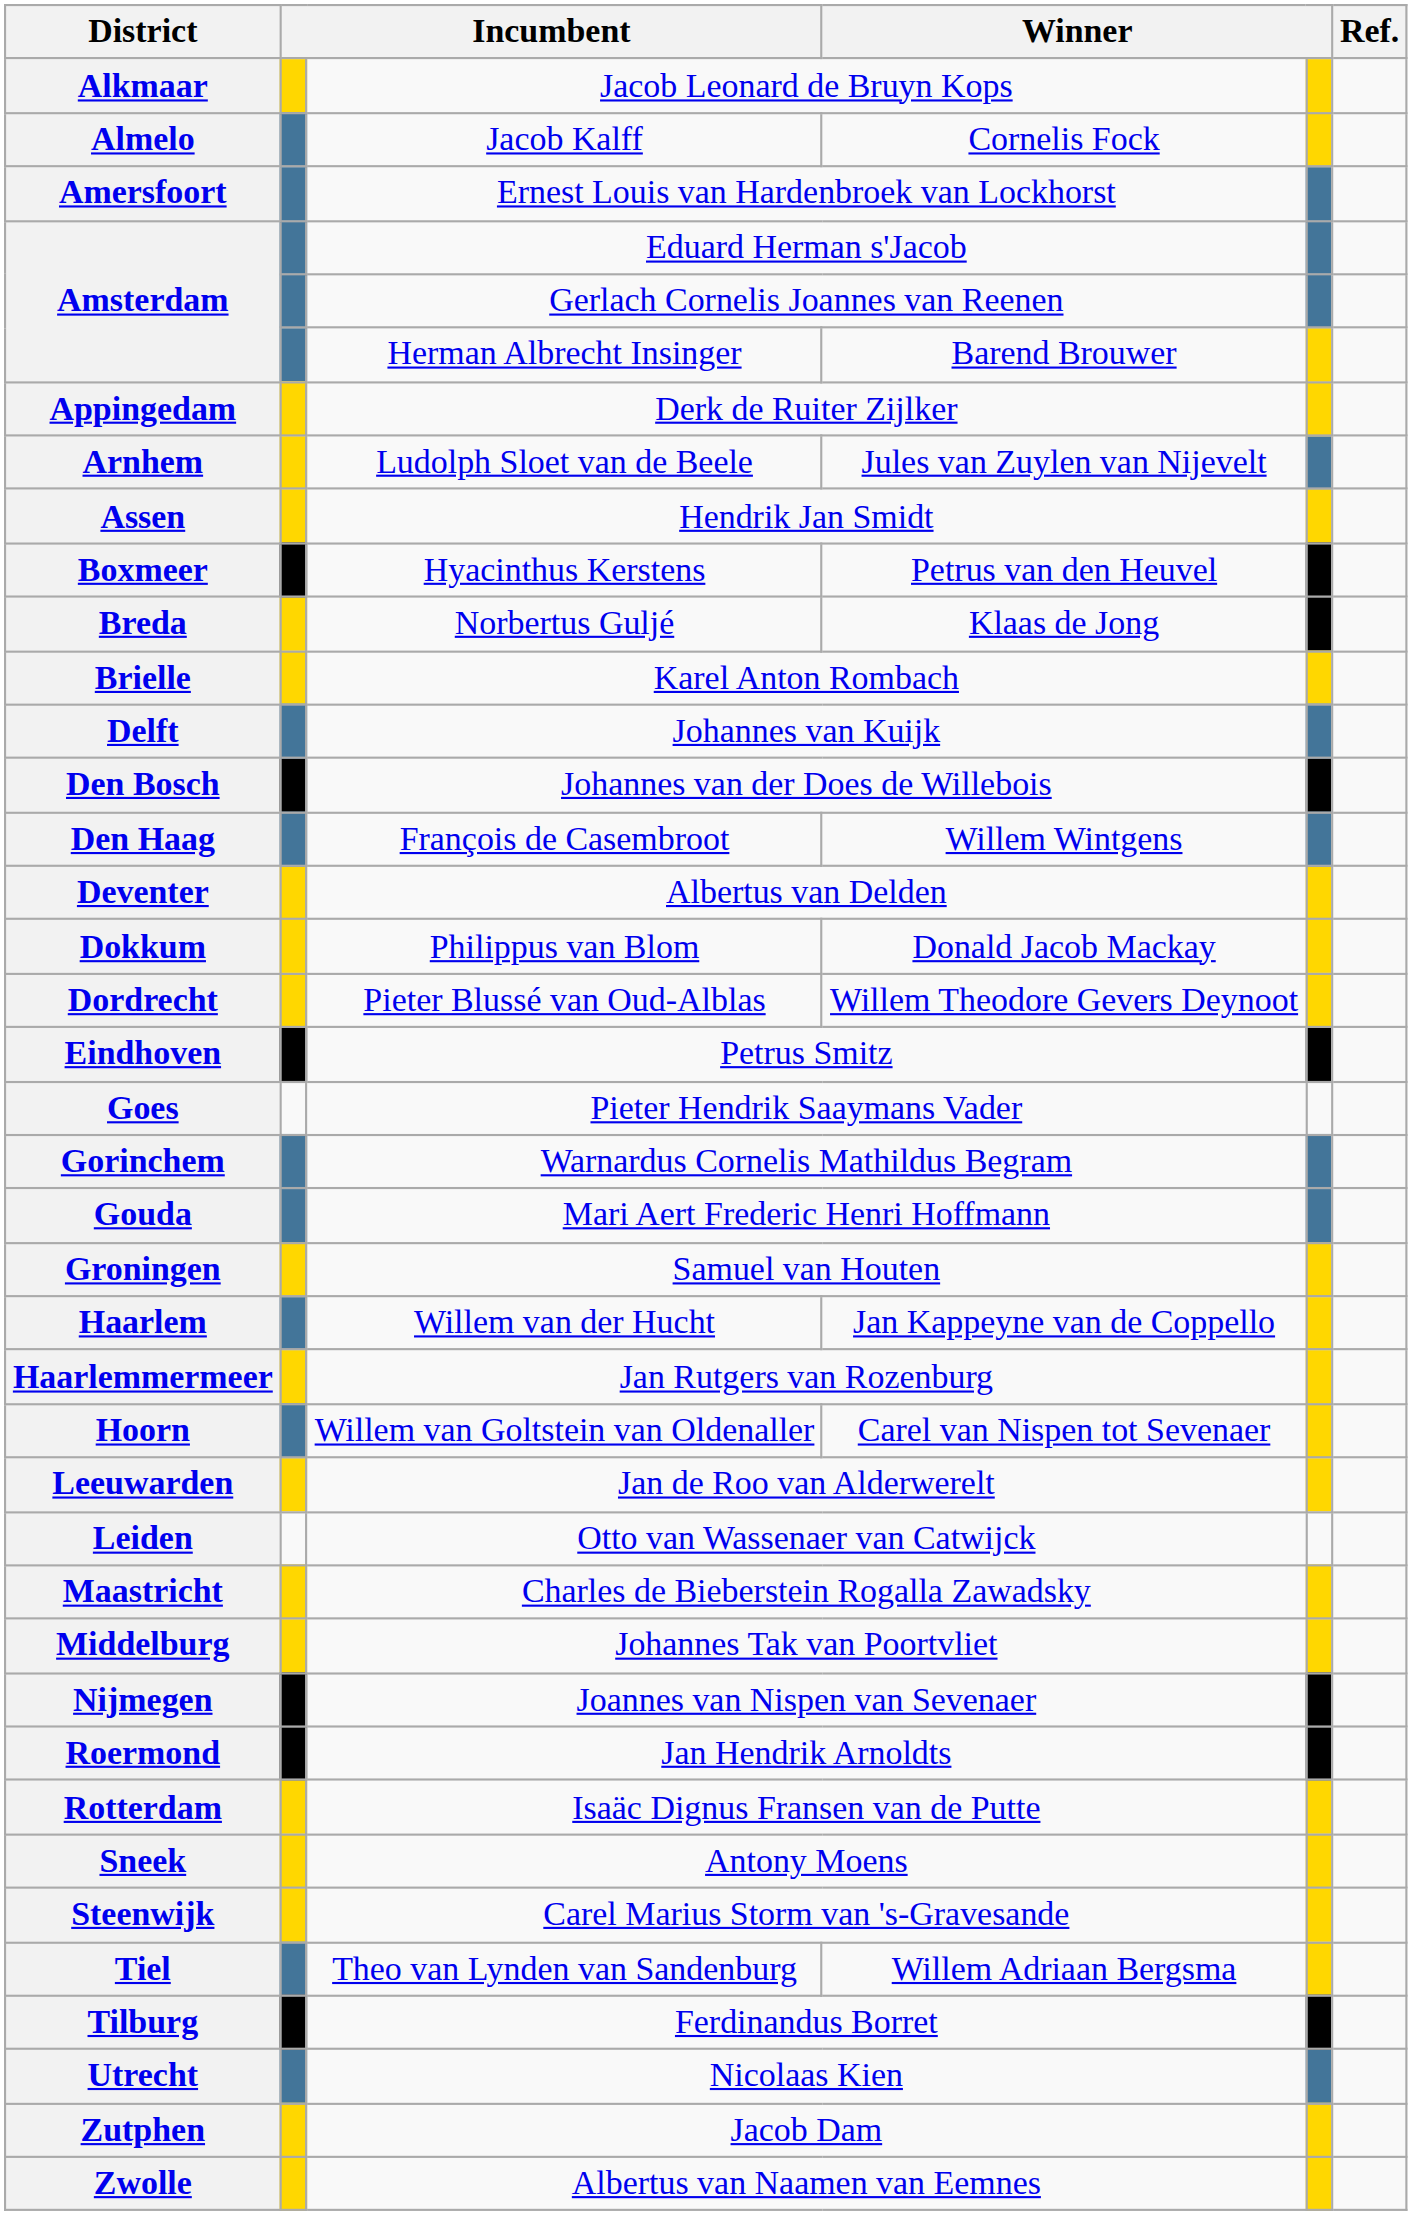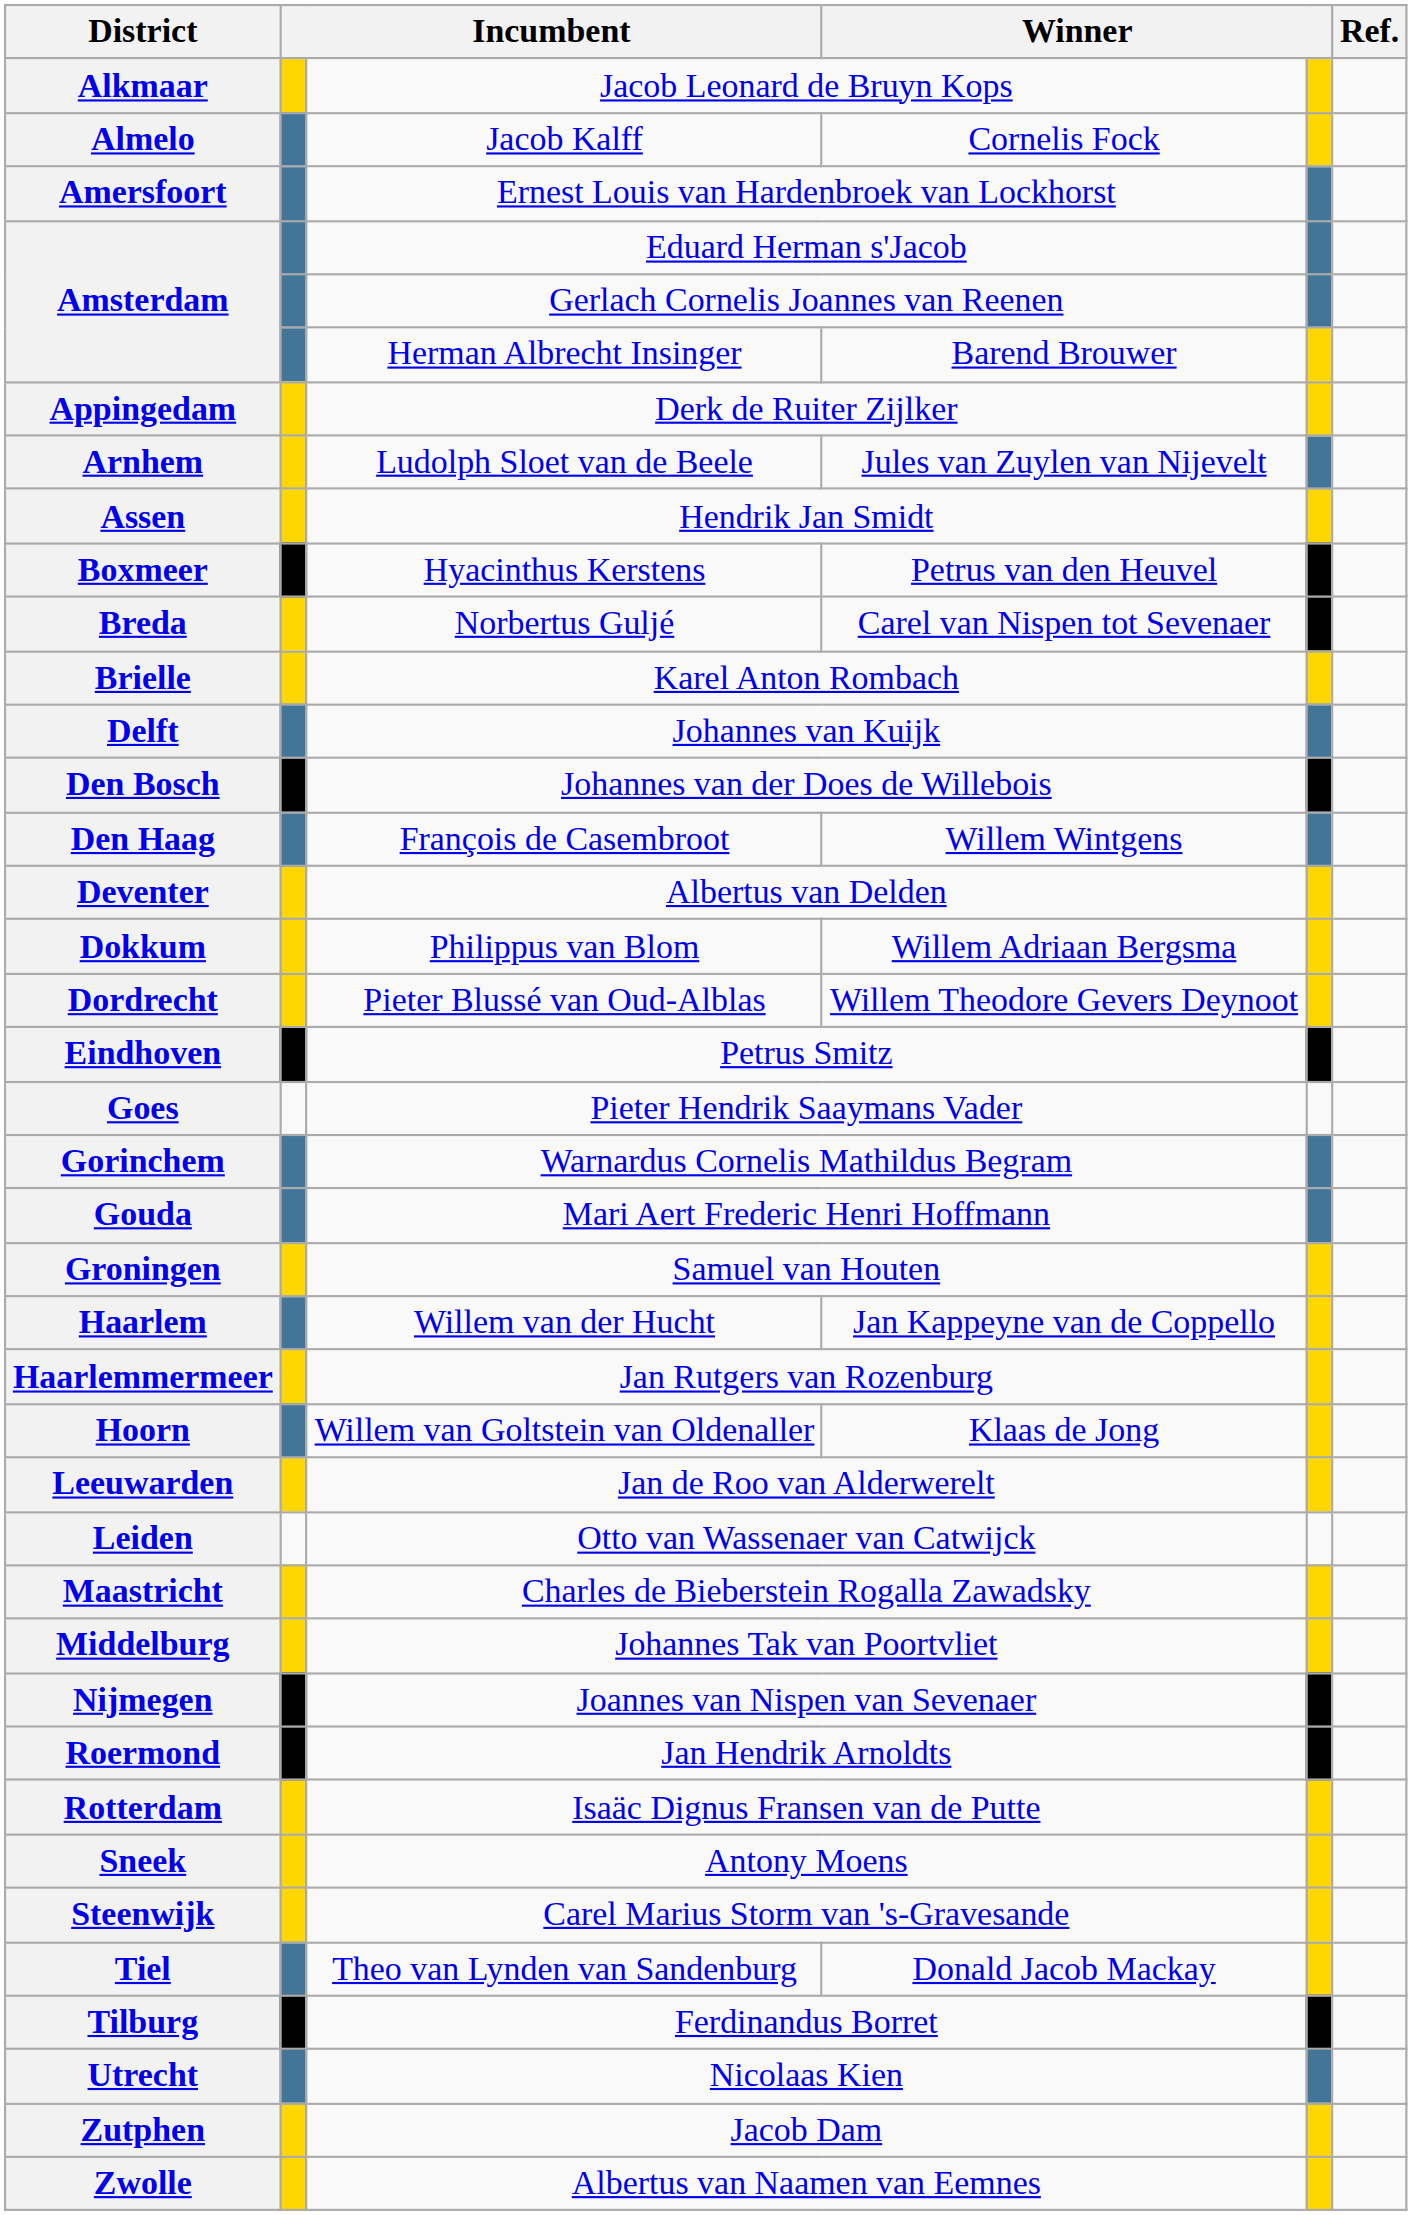Breda | column 4: Klaas de Jong -> Carel van Nispen tot Sevenaer
Dokkum | column 4: Donald Jacob Mackay -> Willem Adriaan Bergsma
Hoorn | column 4: Carel van Nispen tot Sevenaer -> Klaas de Jong
Tiel | column 4: Willem Adriaan Bergsma -> Donald Jacob Mackay
